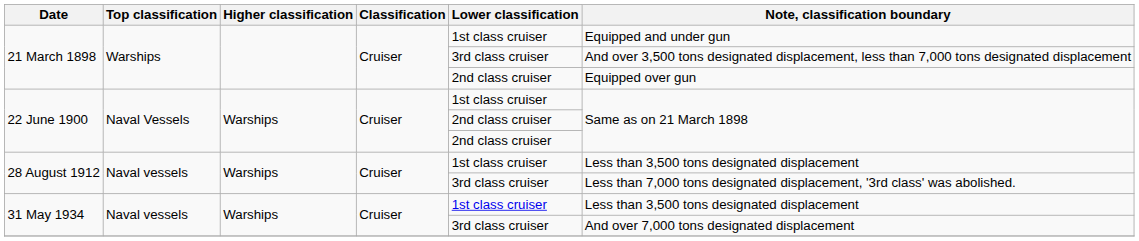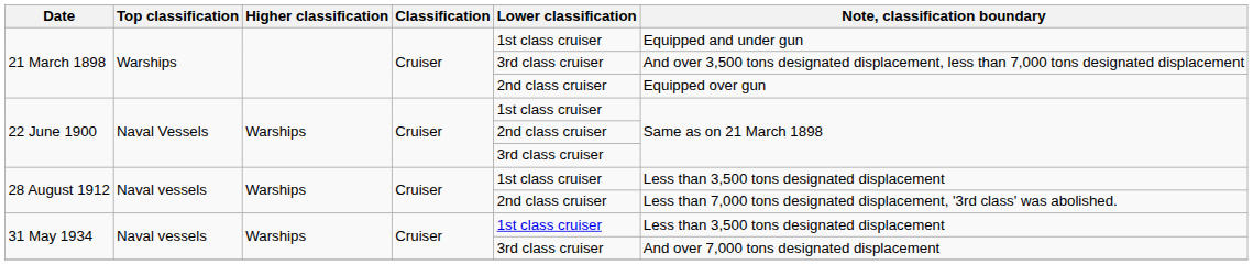row 7 | Lower classification: 2nd class cruiser -> 3rd class cruiser
row 9 | Lower classification: 3rd class cruiser -> 2nd class cruiser
